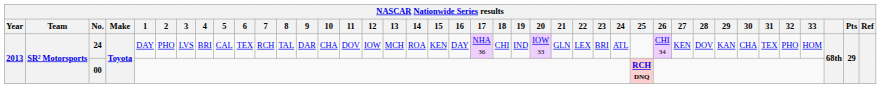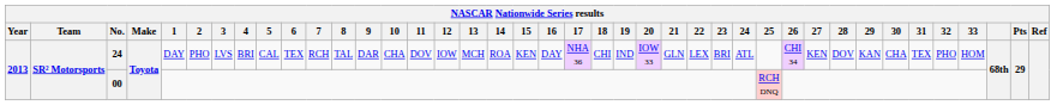00 | 25: bold -> normal
